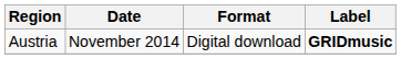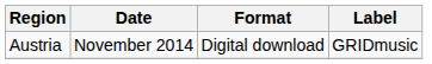Austria | Label: bold -> normal
